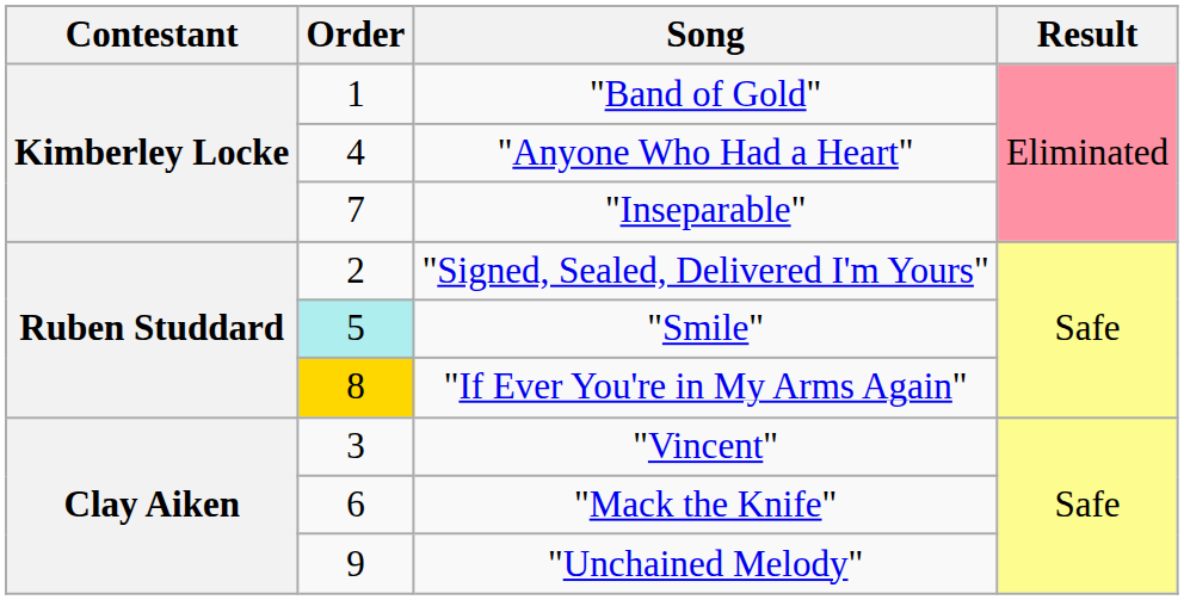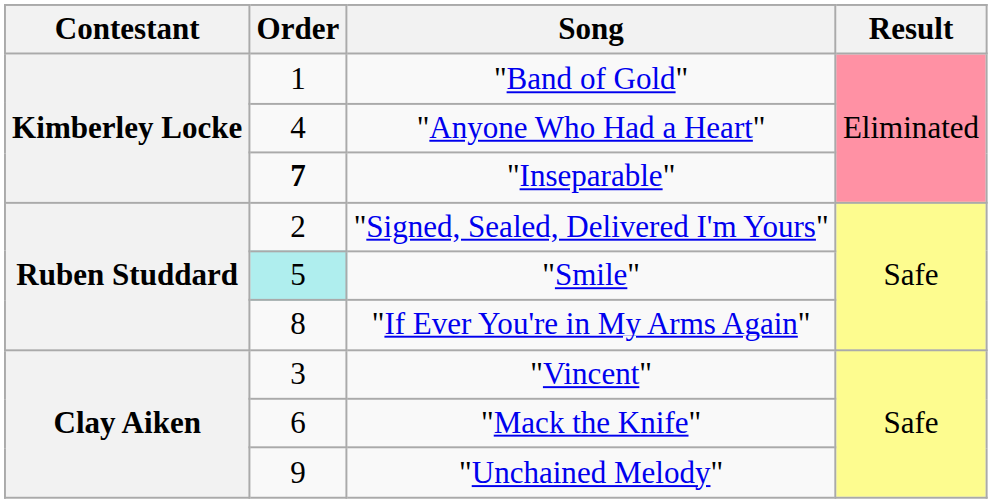"Inseparable" | Order: normal -> bold
"If Ever You're in My Arms Again" | Order: gold background -> no background
